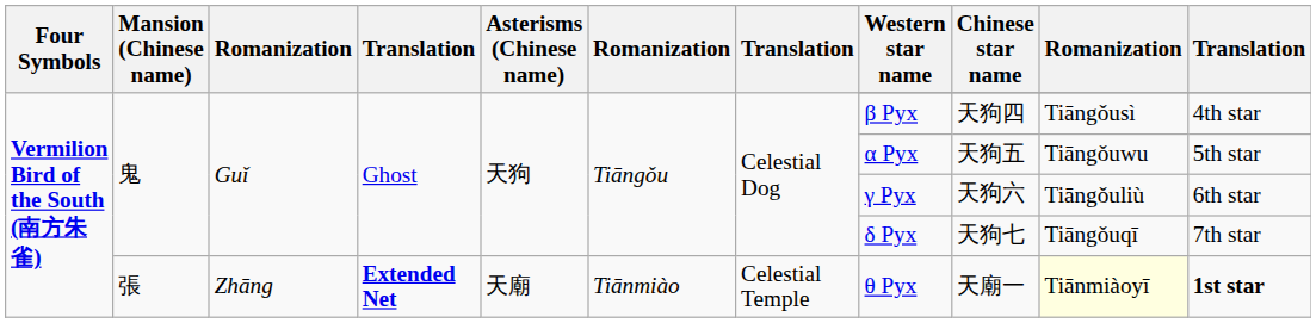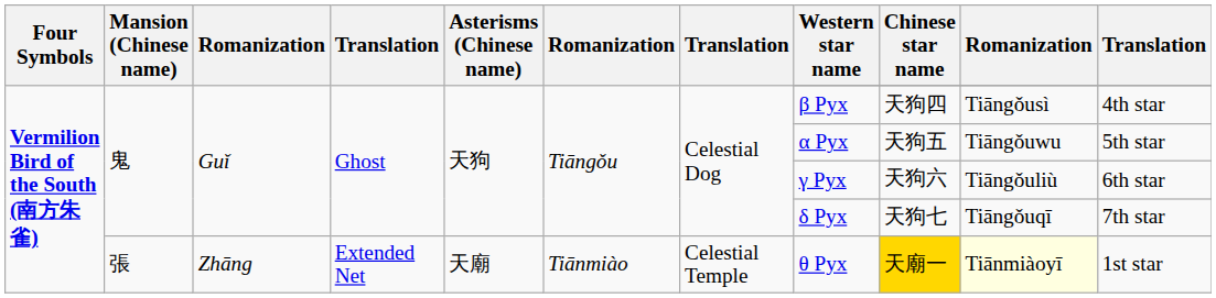張 | column 4: bold -> normal
張 | Chinese star name: no background -> gold background
張 | column 11: bold -> normal
